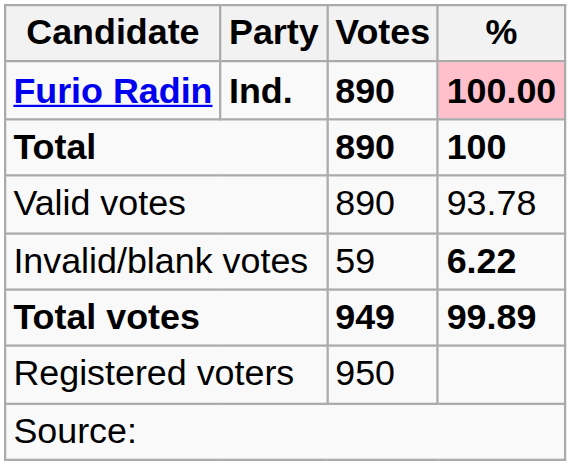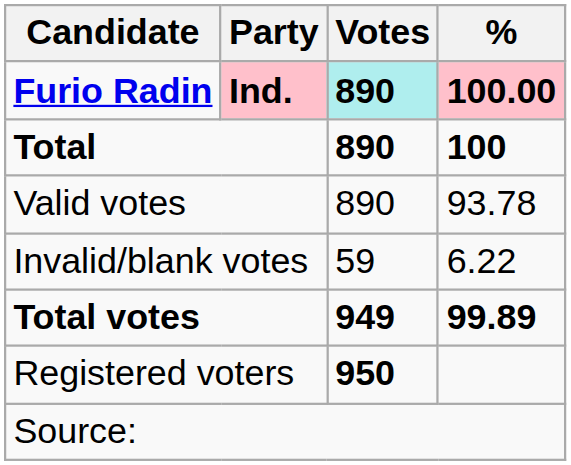Furio Radin | Party: no background -> pink background
Furio Radin | Votes: no background -> paleturquoise background
Invalid/blank votes | %: bold -> normal
Registered voters | Votes: normal -> bold
